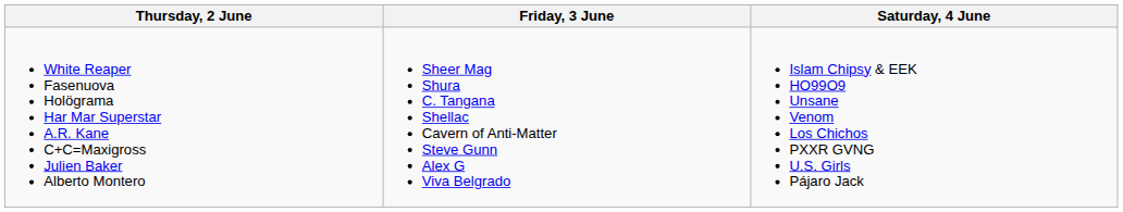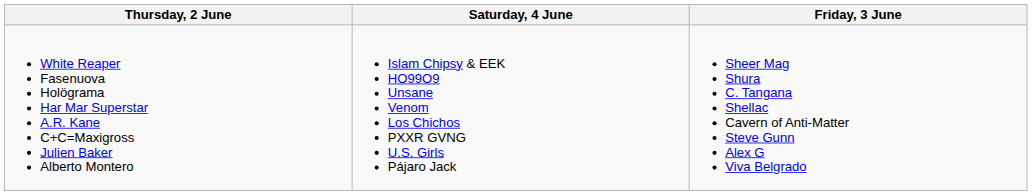columns swapped: Friday, 3 June <-> Saturday, 4 June
